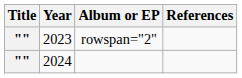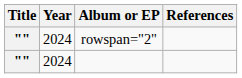rowspan="2" | Year: 2023 -> 2024
